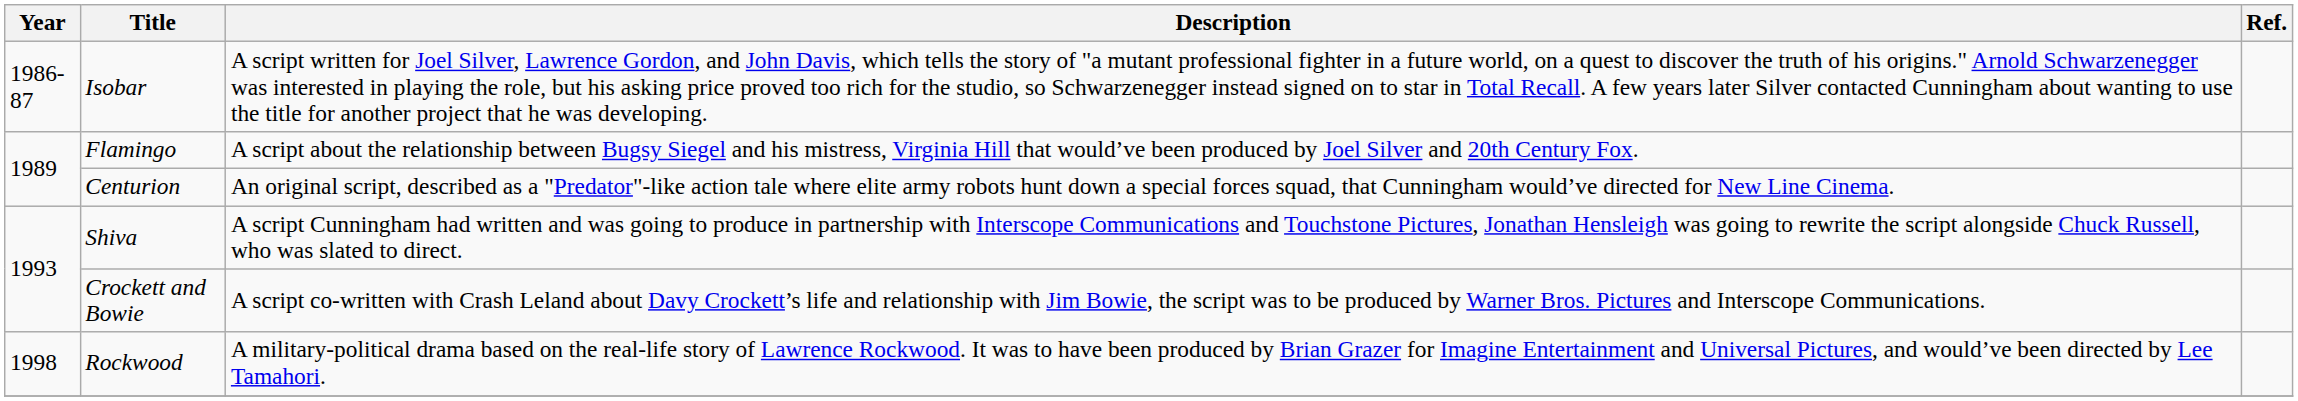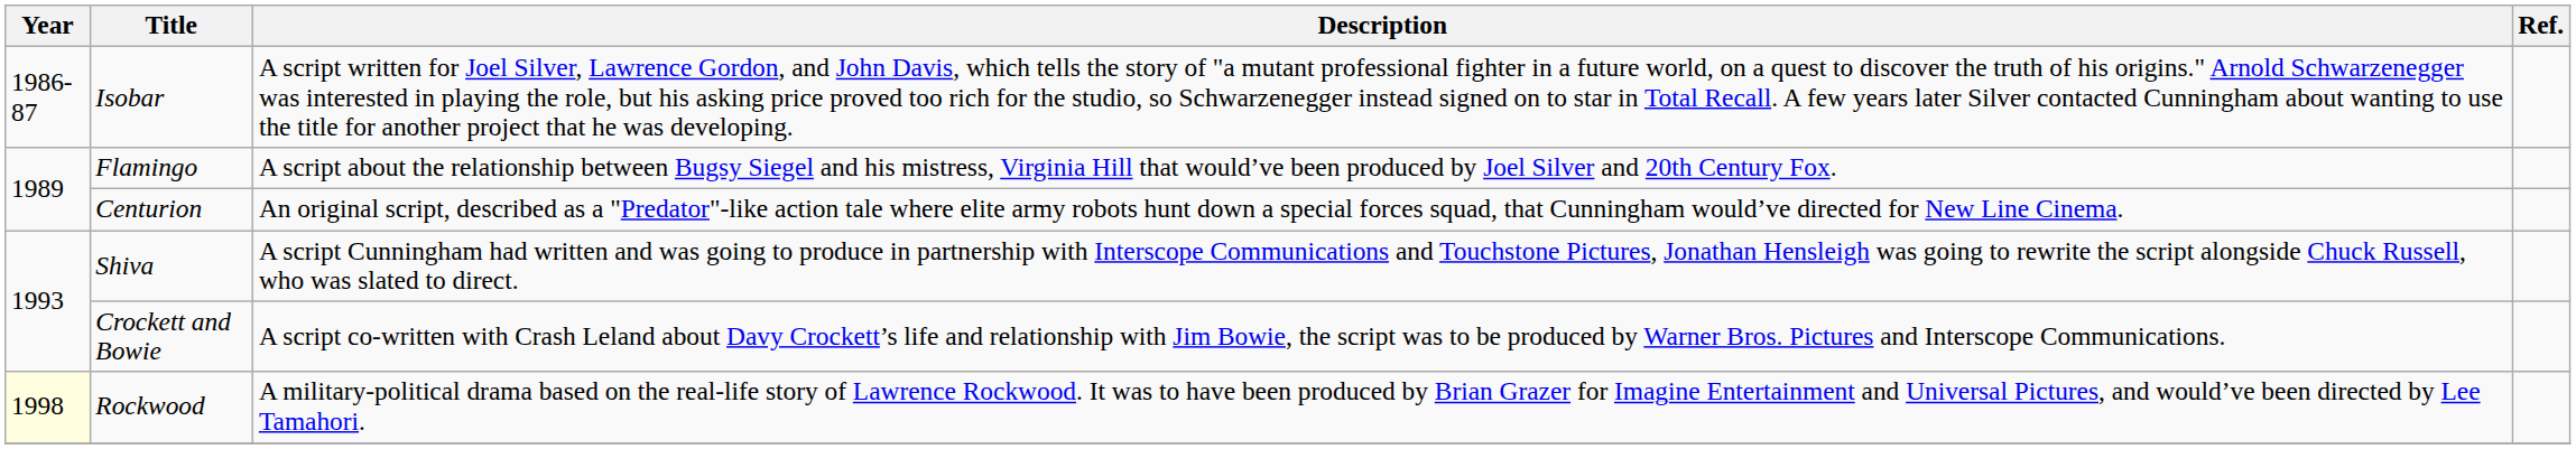Rockwood | Year: no background -> lightyellow background
